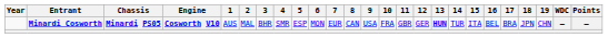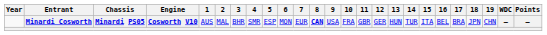Minardi Cosworth | 8: normal -> bold
Minardi Cosworth | 13: bold -> normal
